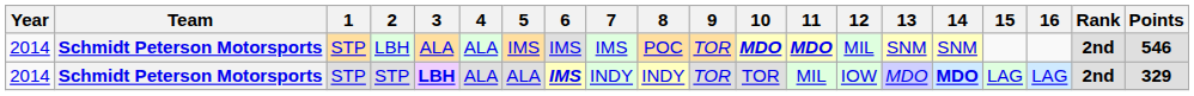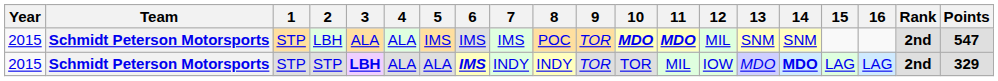row 2 | Year: 2014 -> 2015
row 2 | Points: 546 -> 547
row 3 | Year: 2014 -> 2015
